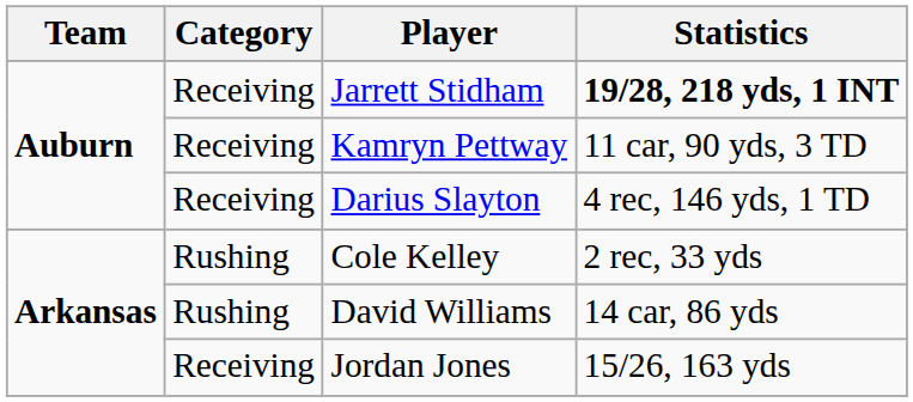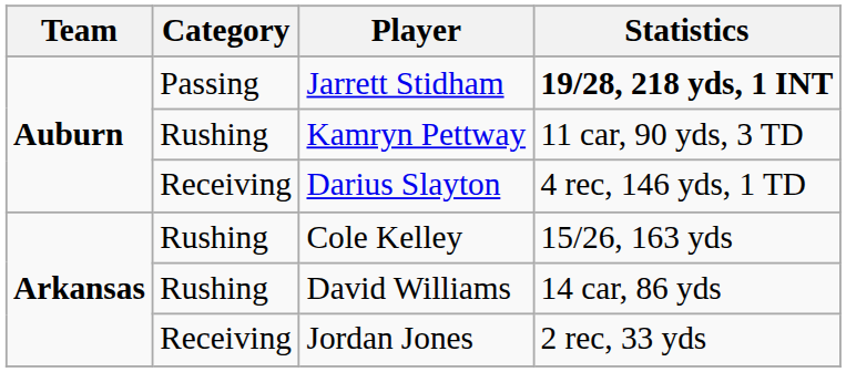Jarrett Stidham | Category: Receiving -> Passing
Kamryn Pettway | Category: Receiving -> Rushing
Cole Kelley | Statistics: 2 rec, 33 yds -> 15/26, 163 yds
Jordan Jones | Statistics: 15/26, 163 yds -> 2 rec, 33 yds
